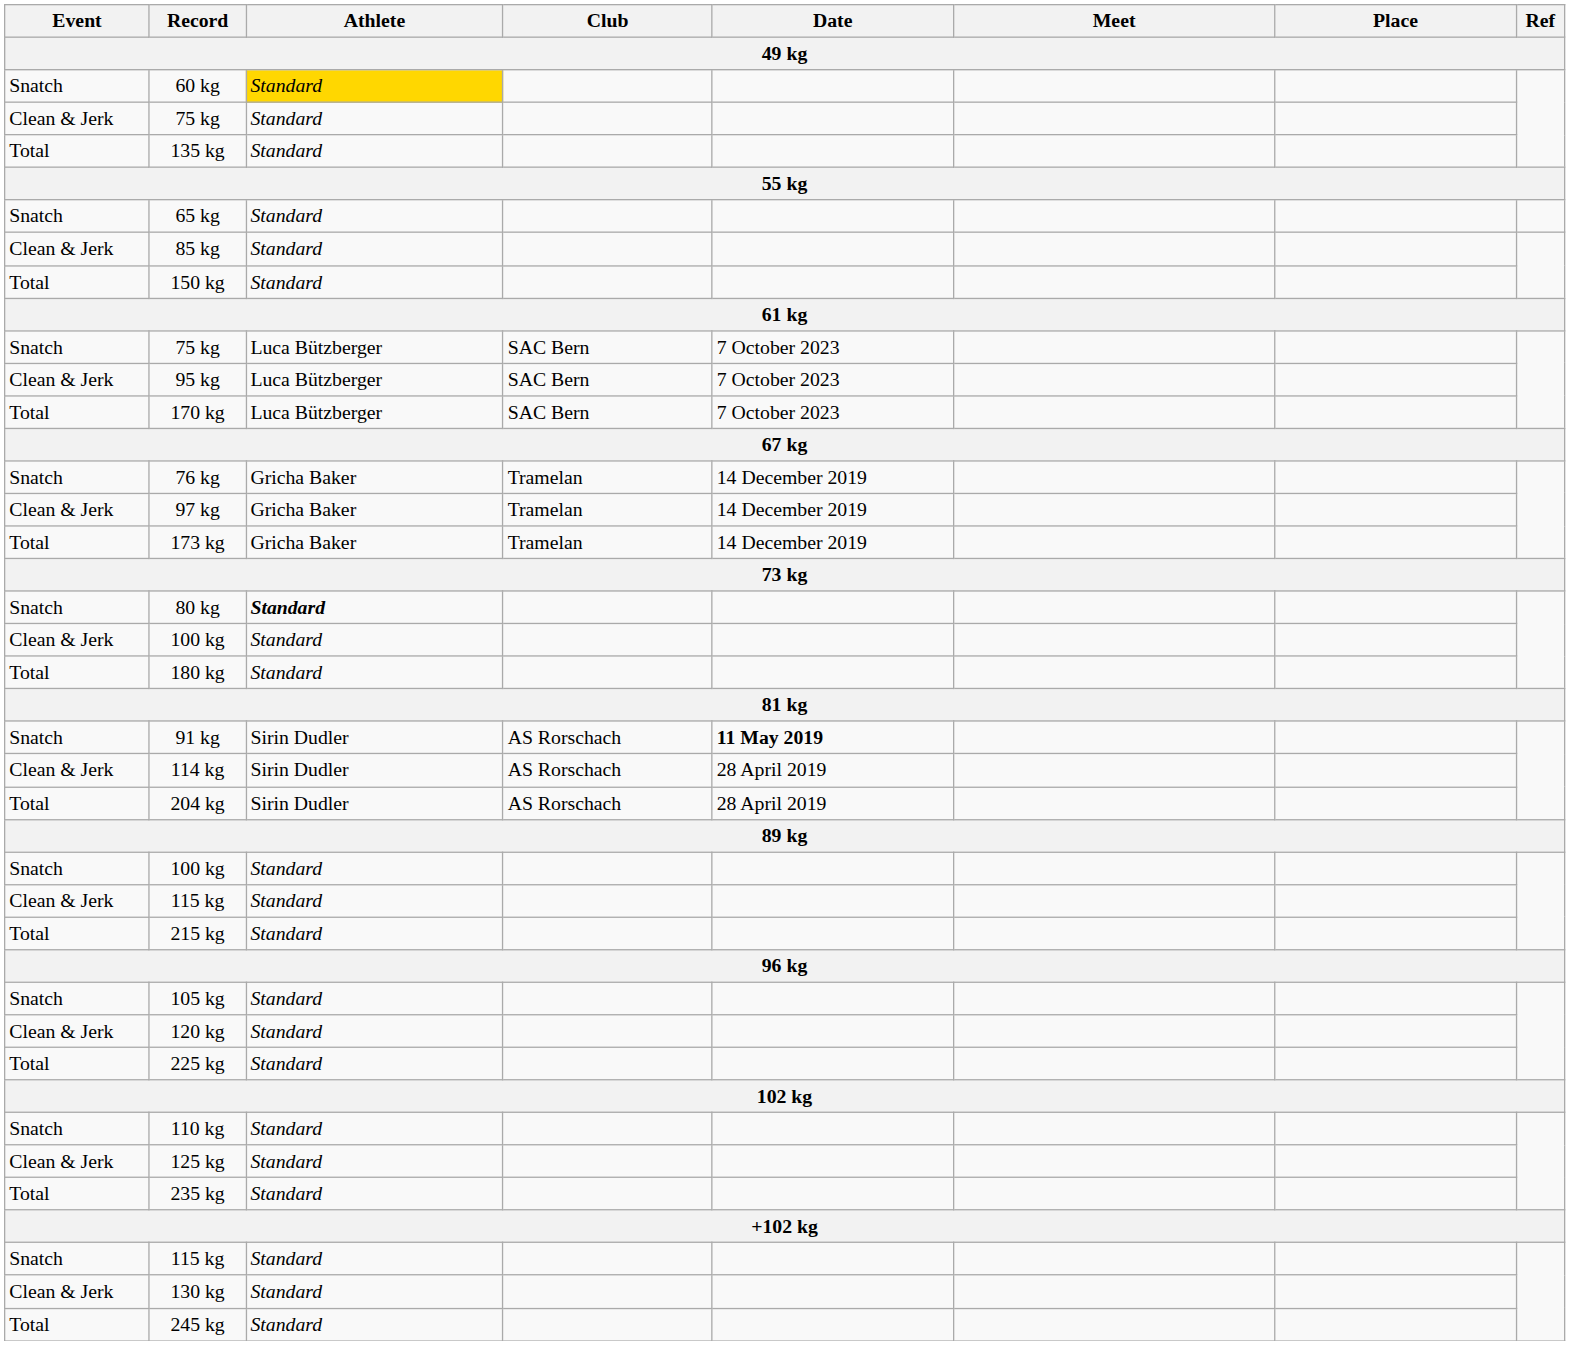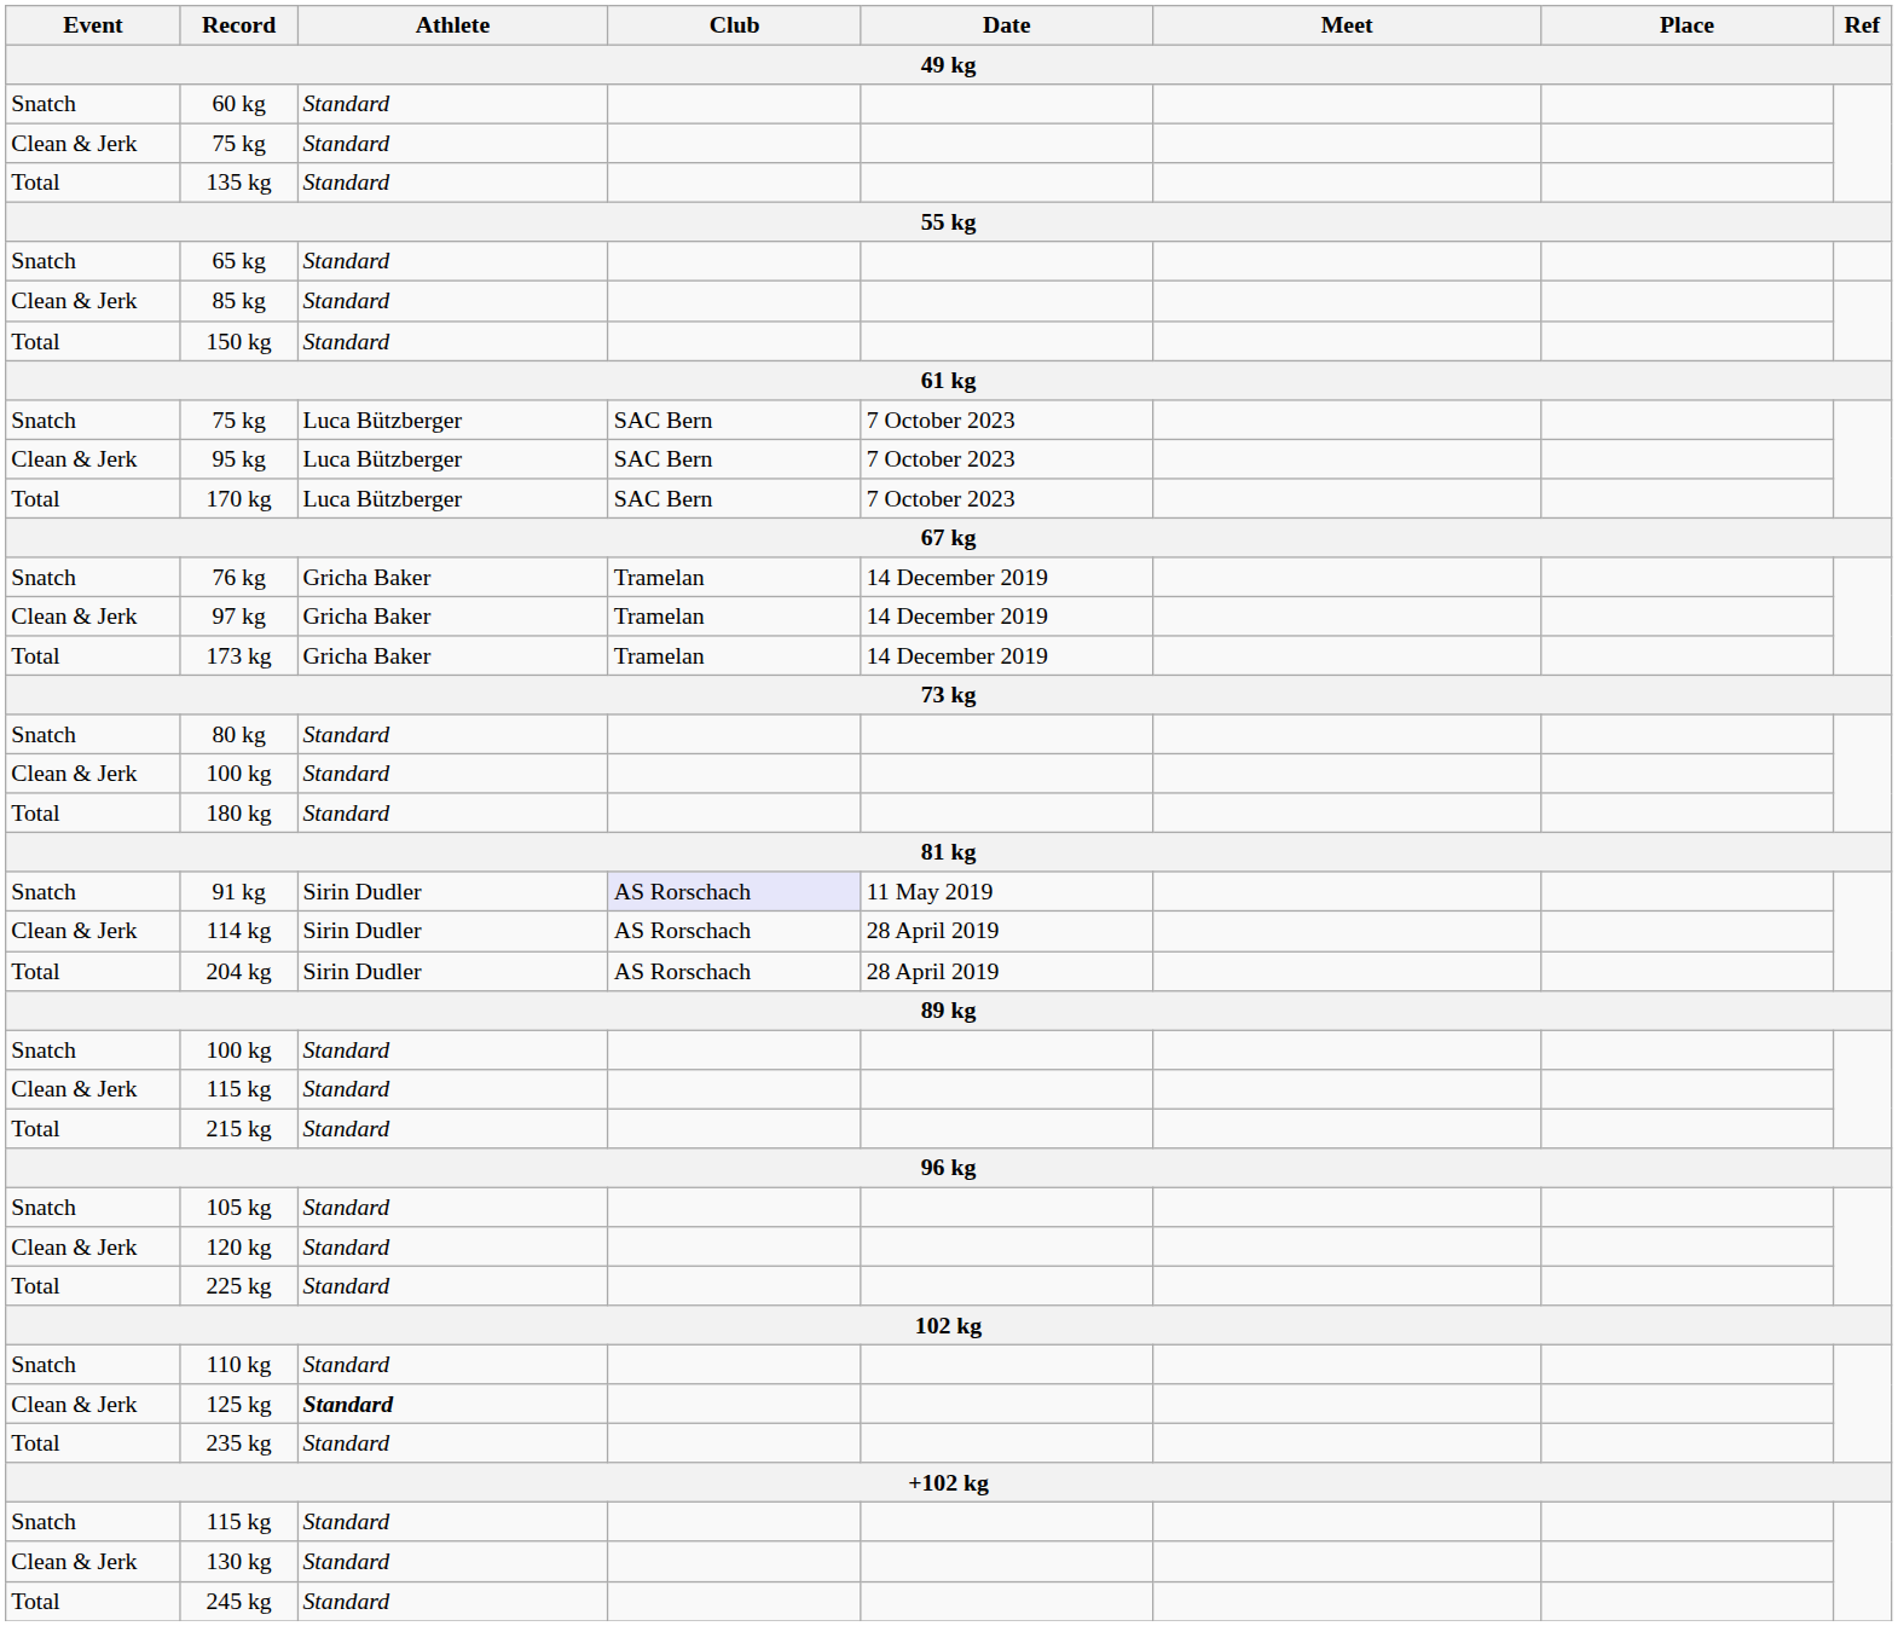60 kg | Athlete: gold background -> no background
80 kg | Athlete: bold -> normal
91 kg | Club: no background -> lavender background
91 kg | Date: bold -> normal
125 kg | Athlete: normal -> bold
